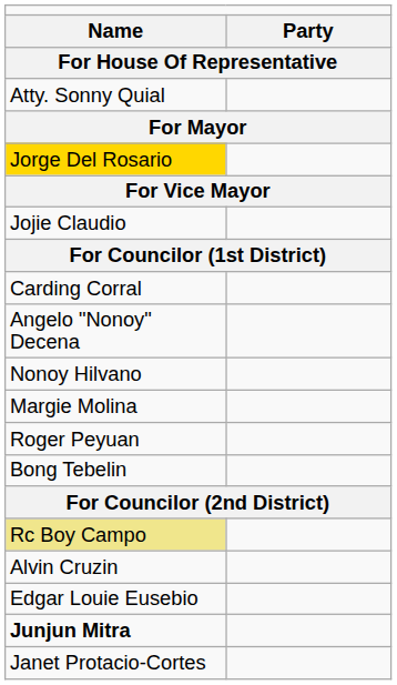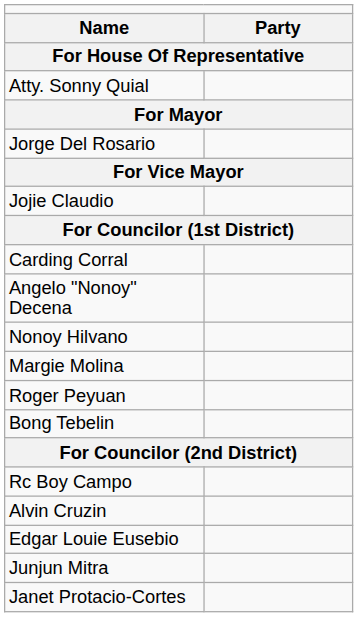Jorge Del Rosario | column 1: gold background -> no background
Rc Boy Campo | column 1: khaki background -> no background
Junjun Mitra | column 1: bold -> normal
